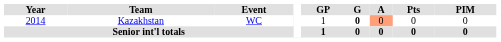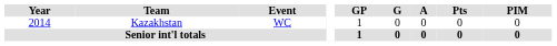Kazakhstan | G: bold -> normal
Kazakhstan | A: lightsalmon background -> no background
